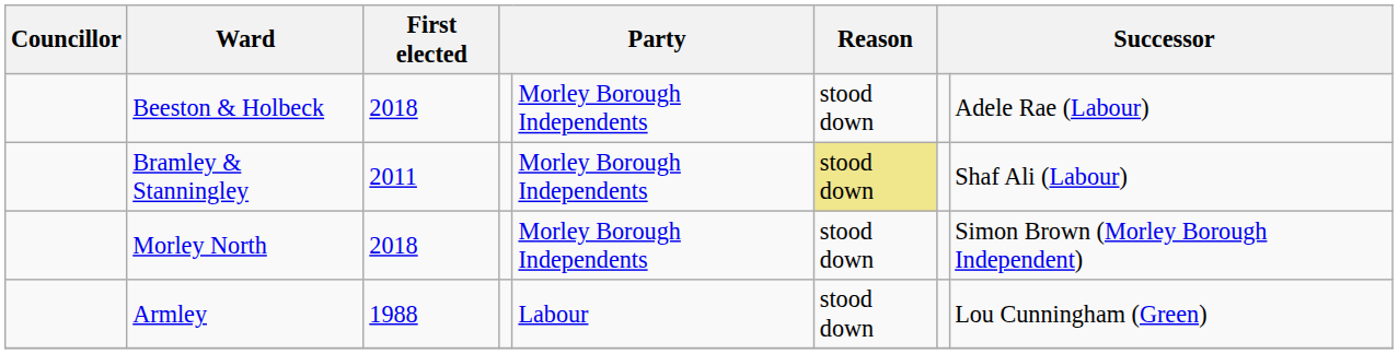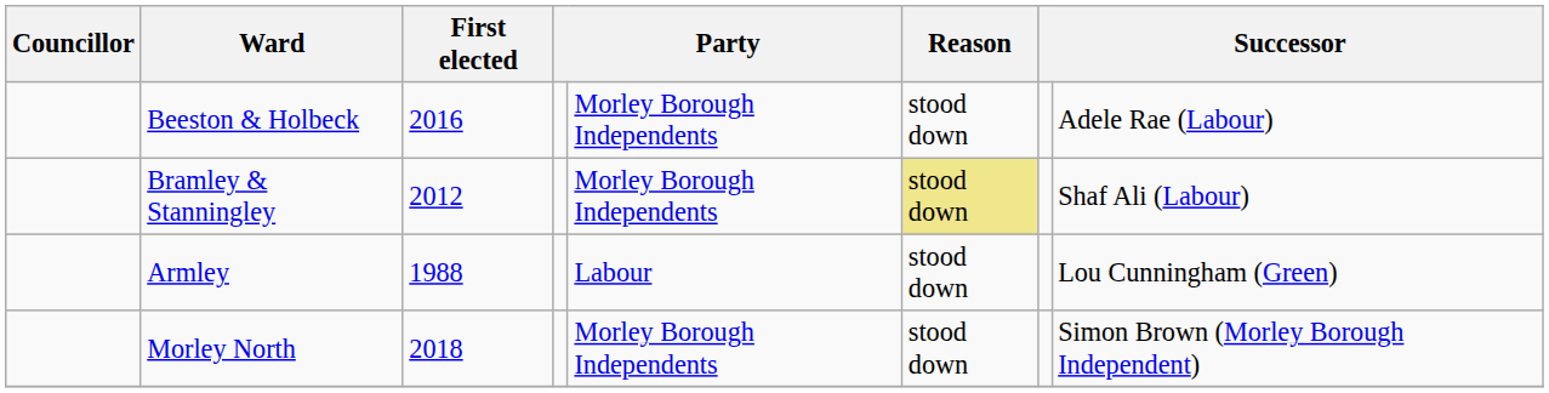Beeston & Holbeck | First elected: 2018 -> 2016
Bramley & Stanningley | First elected: 2011 -> 2012
rows swapped: Morley North <-> Armley
